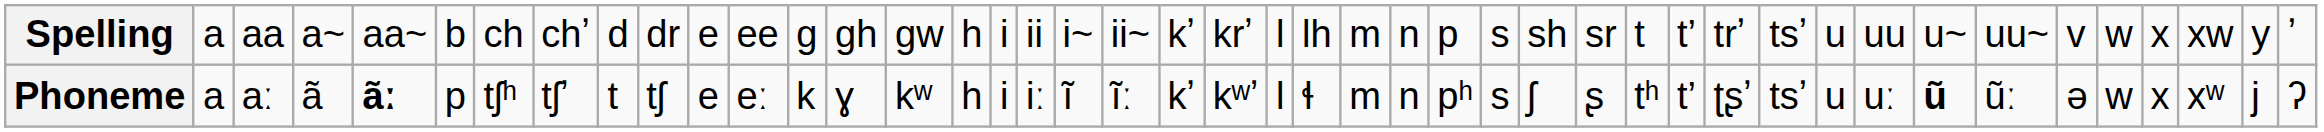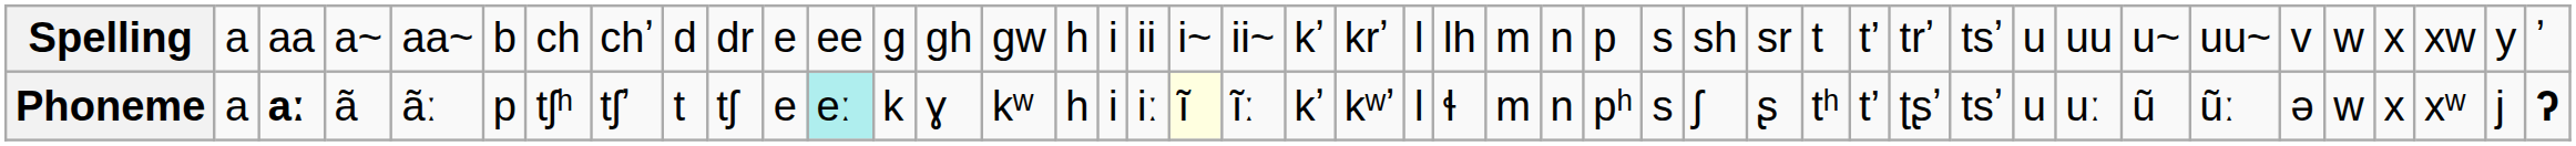Phoneme | column 3: normal -> bold
Phoneme | column 5: bold -> normal
Phoneme | column 12: no background -> paleturquoise background
Phoneme | column 19: no background -> lightyellow background
Phoneme | column 37: bold -> normal
Phoneme | column 44: normal -> bold
